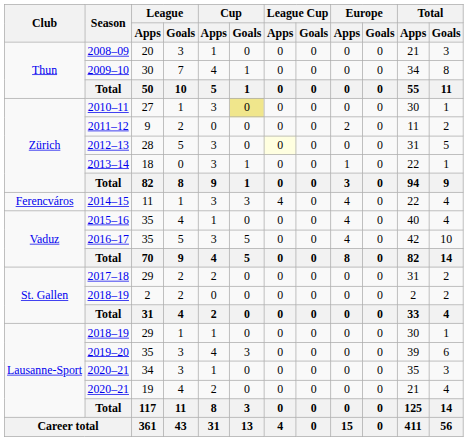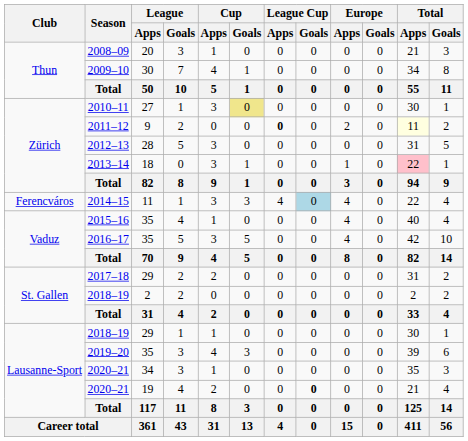2011–12 | League Cup / Apps: normal -> bold
2011–12 | Total / Apps: no background -> lightyellow background
2012–13 | League Cup / Apps: lightyellow background -> no background
2013–14 | Total / Apps: no background -> pink background
2014–15 | League Cup / Goals: no background -> lightblue background
2020–21 / 19 | League Cup / Goals: normal -> bold
